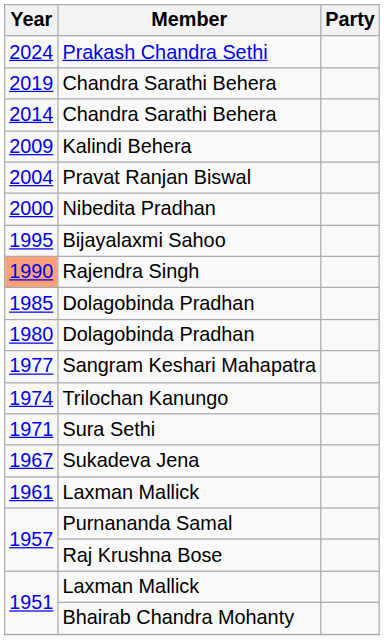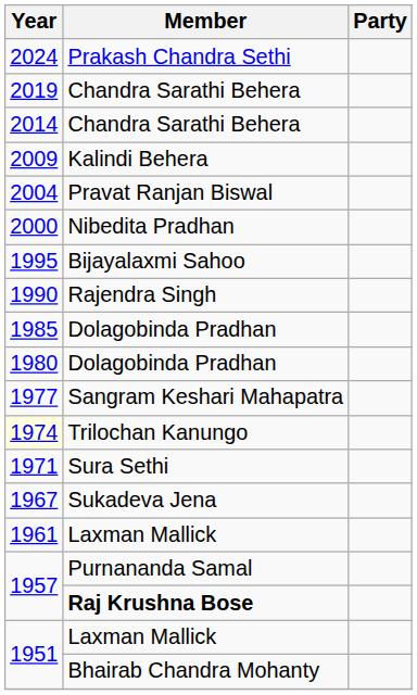1990 | Year: lightsalmon background -> no background
1974 | Year: no background -> lightyellow background
1957 / Raj Krushna Bose | Member: normal -> bold
